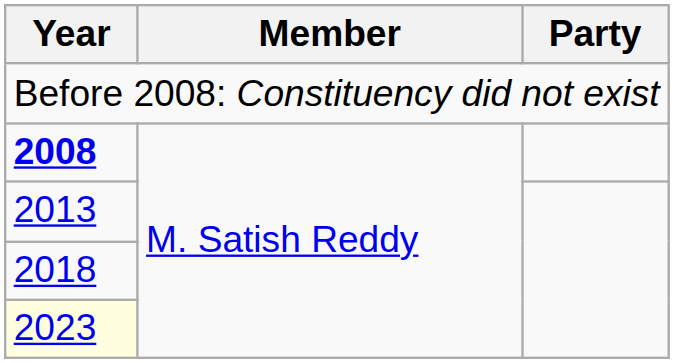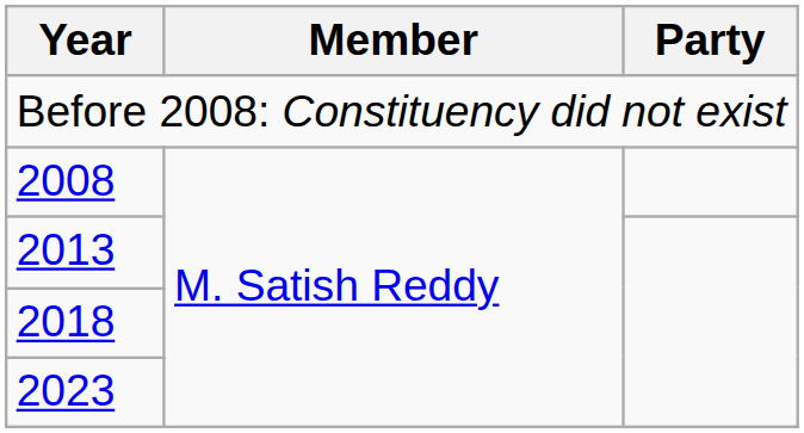2008 | Year: bold -> normal
2023 | Year: lightyellow background -> no background
